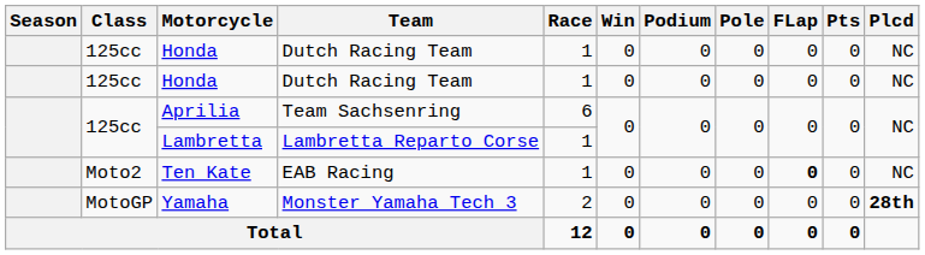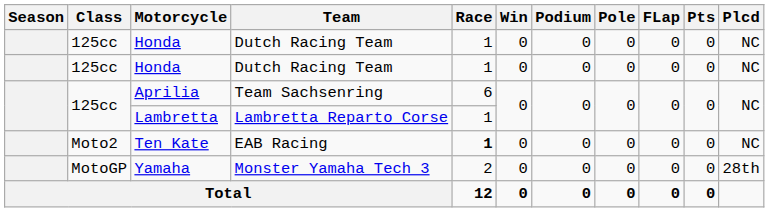Ten Kate | Race: normal -> bold
Ten Kate | FLap: bold -> normal
Yamaha | Plcd: bold -> normal
